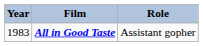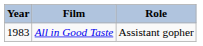row 2 | Film: bold -> normal
